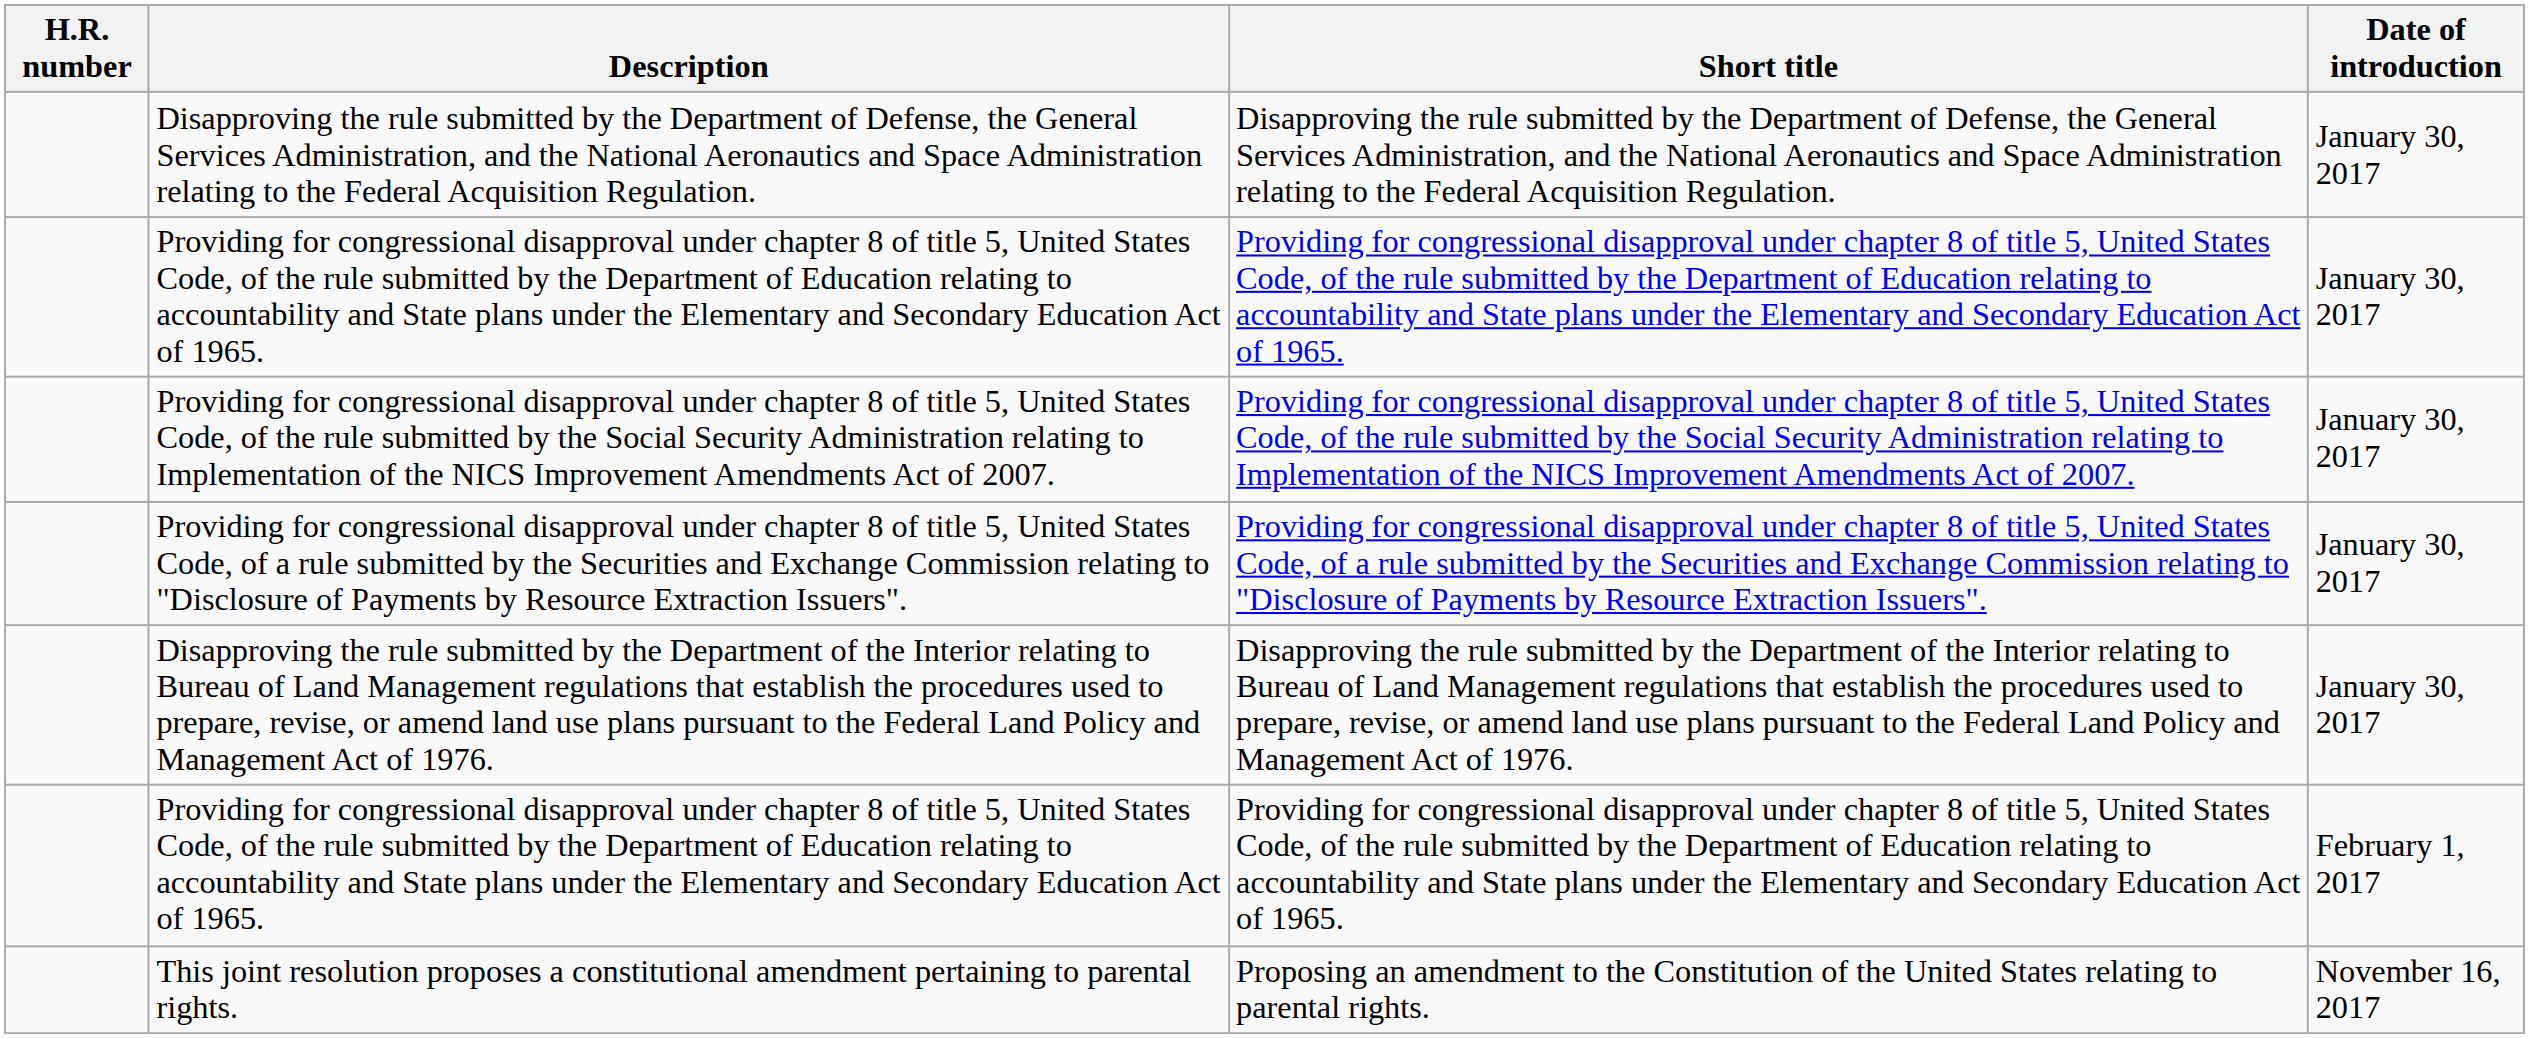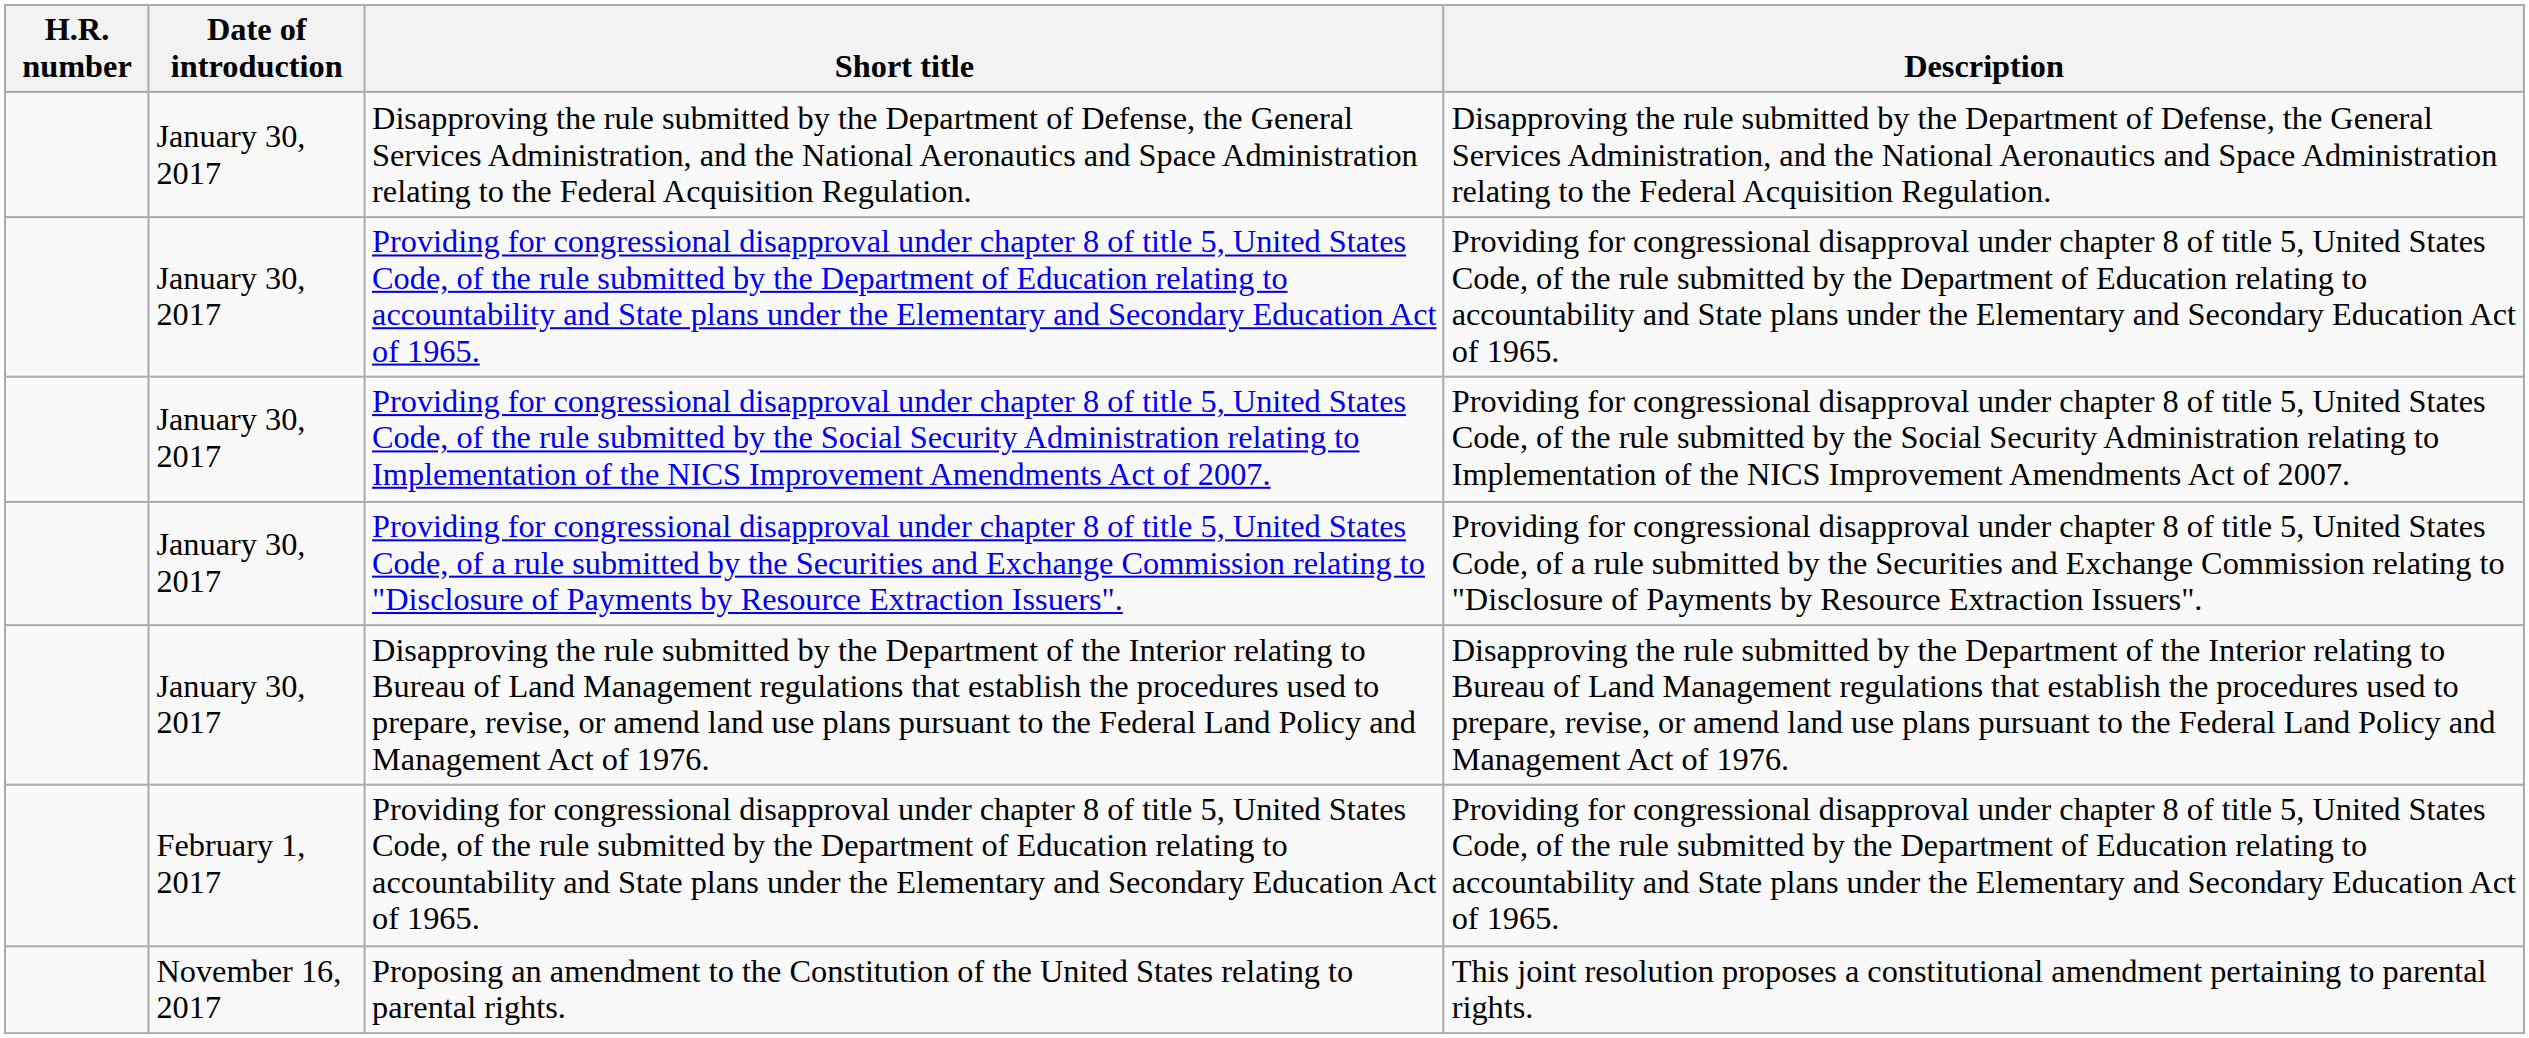columns swapped: Date of introduction <-> Description
